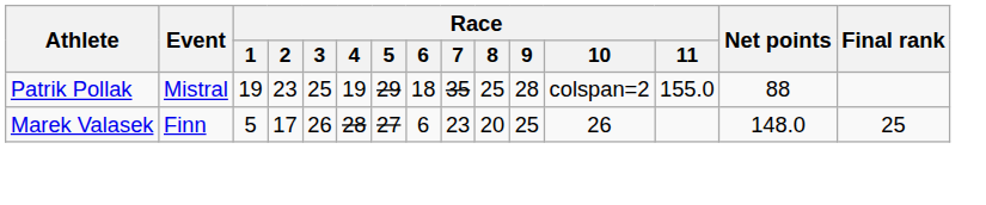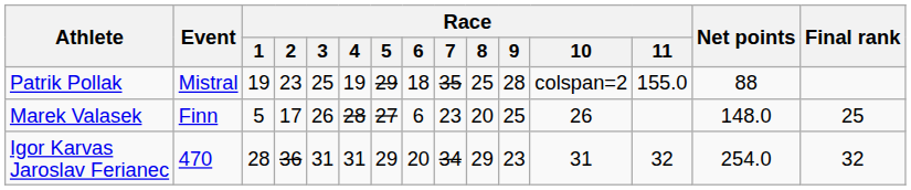+ row: Igor Karvas Jaroslav Ferianec | 470 | 28 | 36 | 31 | 31 | 29 | 20 | 34 | 29 | 23 | 31 | 32 | 254.0 | 32
